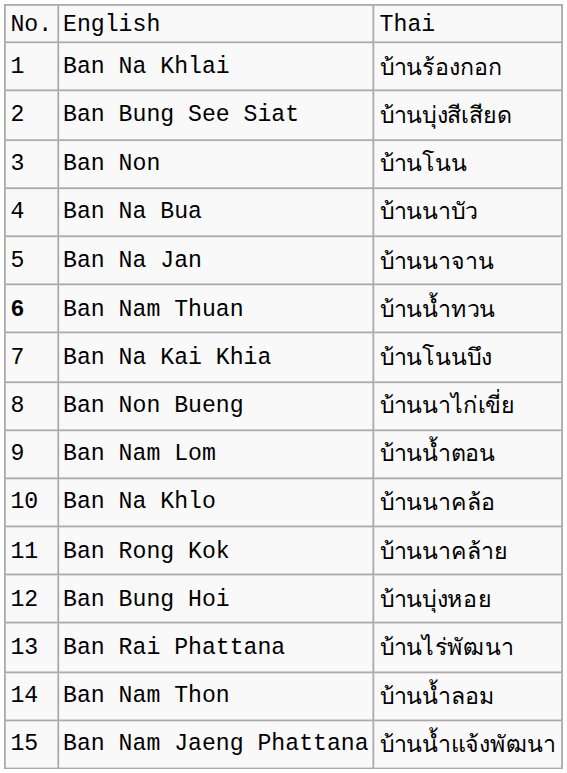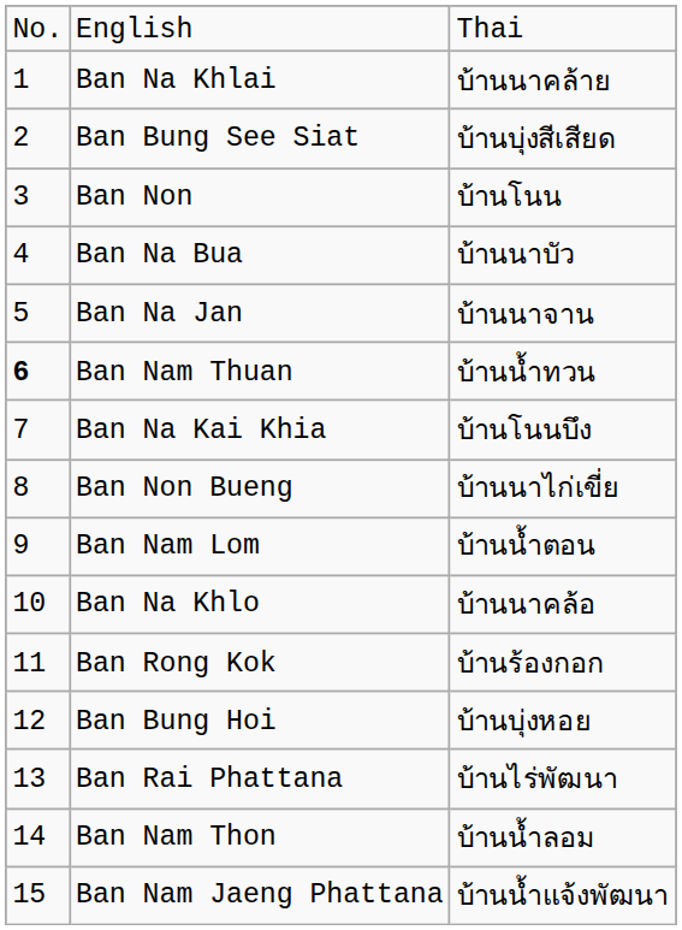Ban Na Khlai | column 3: บ้านร้องกอก -> บ้านนาคล้าย
Ban Rong Kok | column 3: บ้านนาคล้าย -> บ้านร้องกอก
